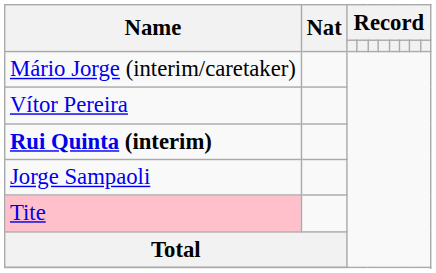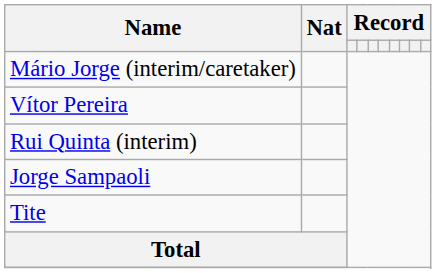Rui Quinta (interim) | Name: bold -> normal
Tite | Name: pink background -> no background
